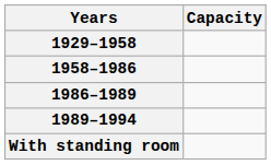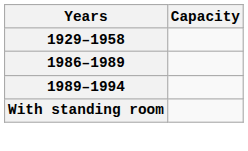- row: 1958–1986
